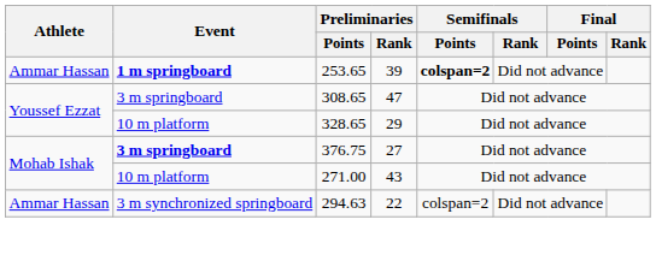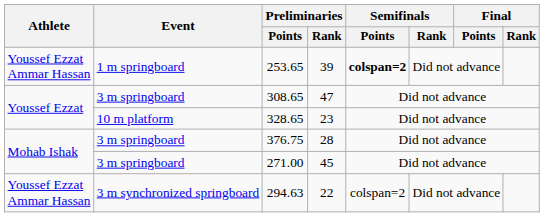253.65 | Athlete: Ammar Hassan -> Youssef Ezzat Ammar Hassan
253.65 | Event: bold -> normal
328.65 | Preliminaries / Rank: 29 -> 23
376.75 | Event: bold -> normal
376.75 | Preliminaries / Rank: 27 -> 28
271.00 | Event: 10 m platform -> 3 m springboard
271.00 | Preliminaries / Rank: 43 -> 45
294.63 | Athlete: Ammar Hassan -> Youssef Ezzat Ammar Hassan
